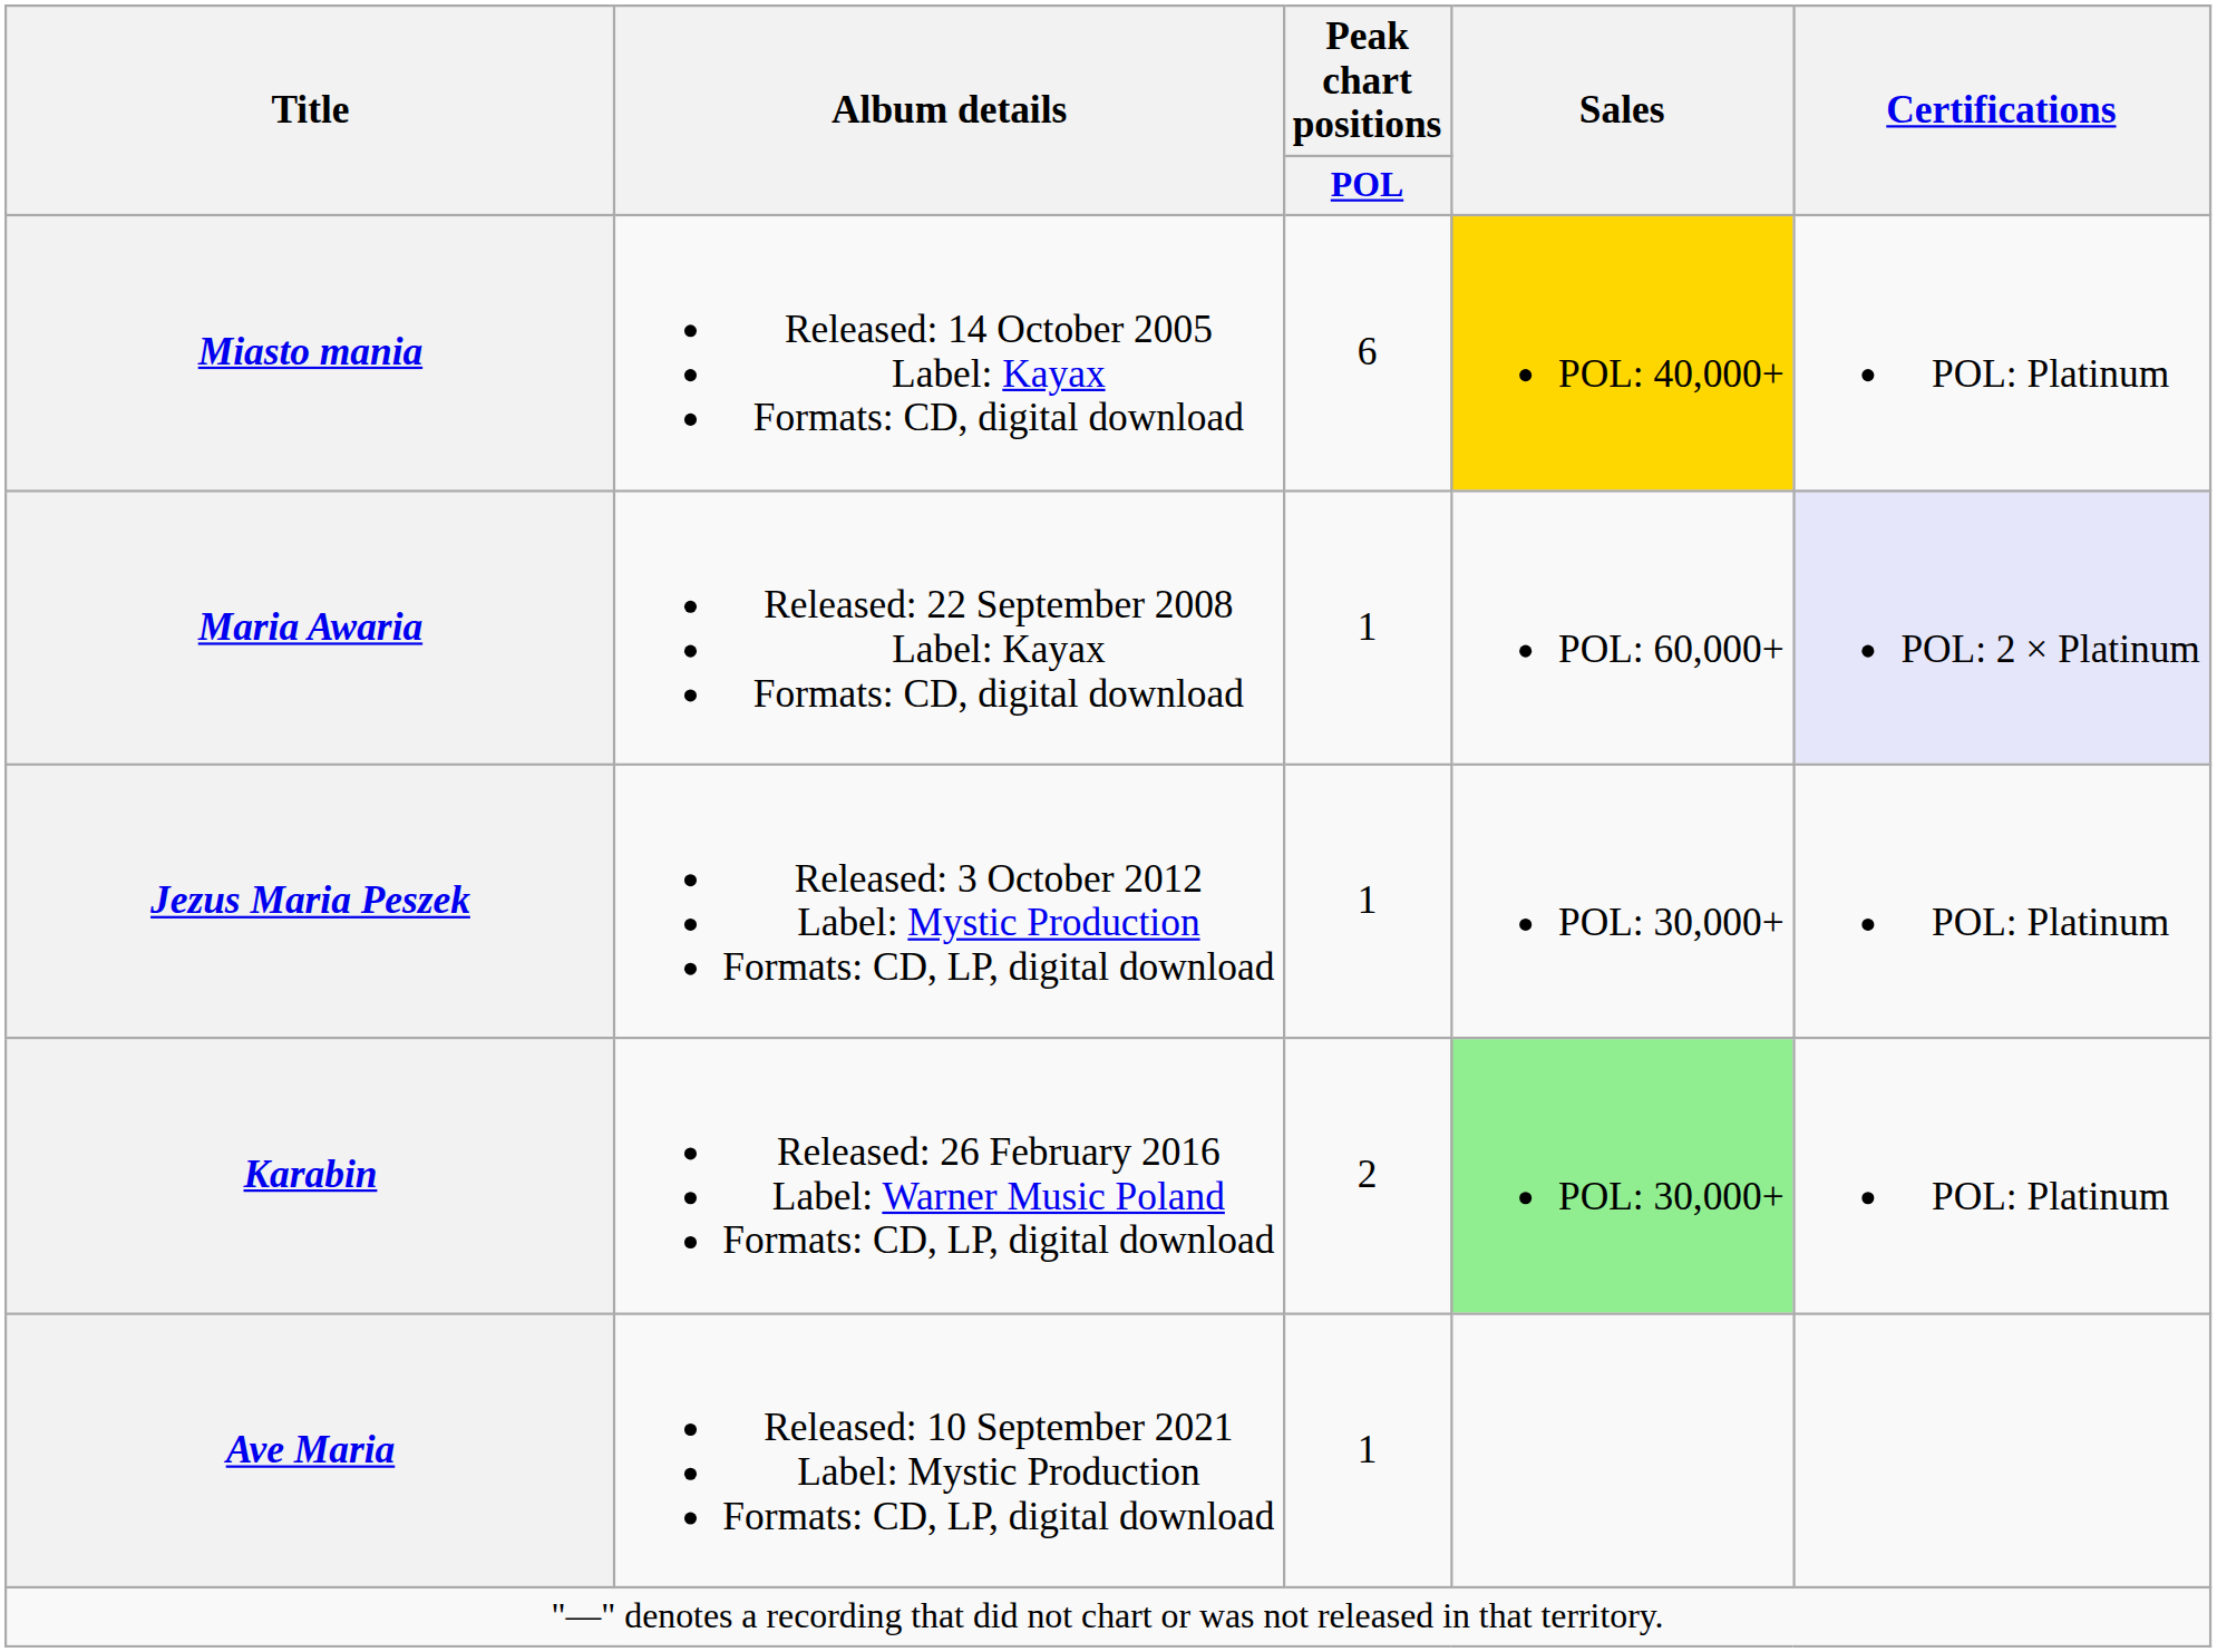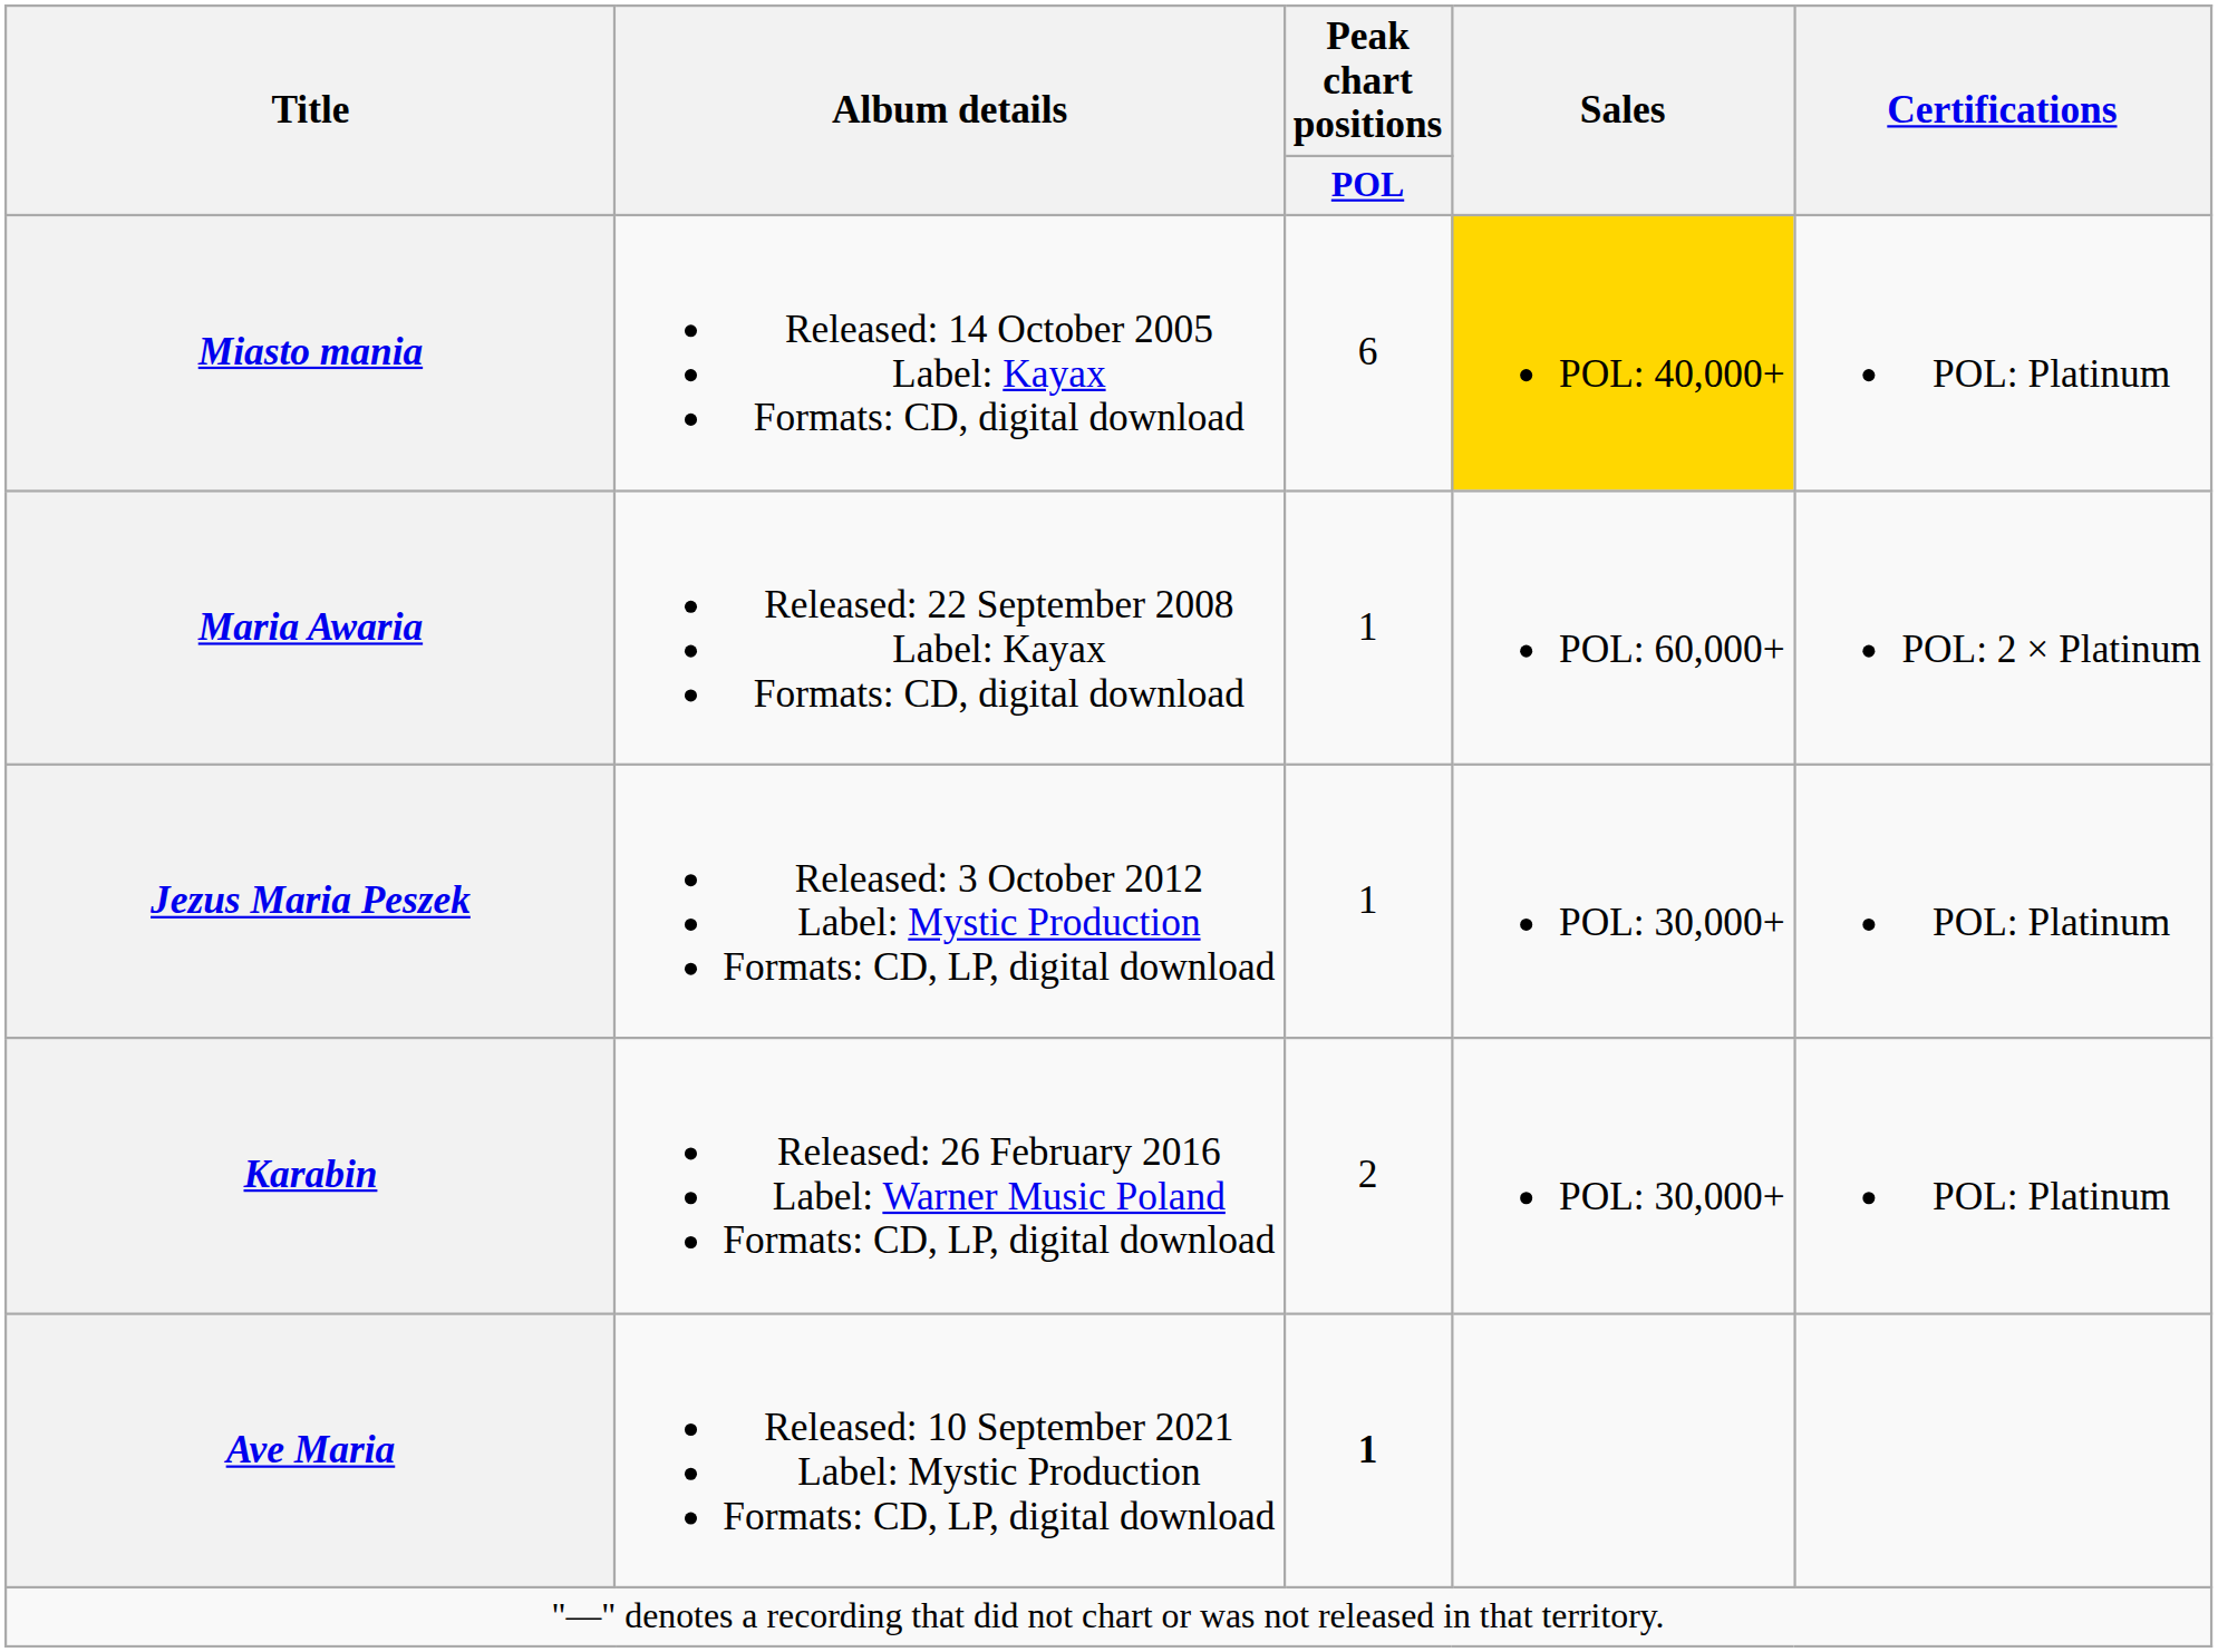Maria Awaria | Certifications: lavender background -> no background
Karabin | Sales: lightgreen background -> no background
Ave Maria | Peak chart positions / POL: normal -> bold
